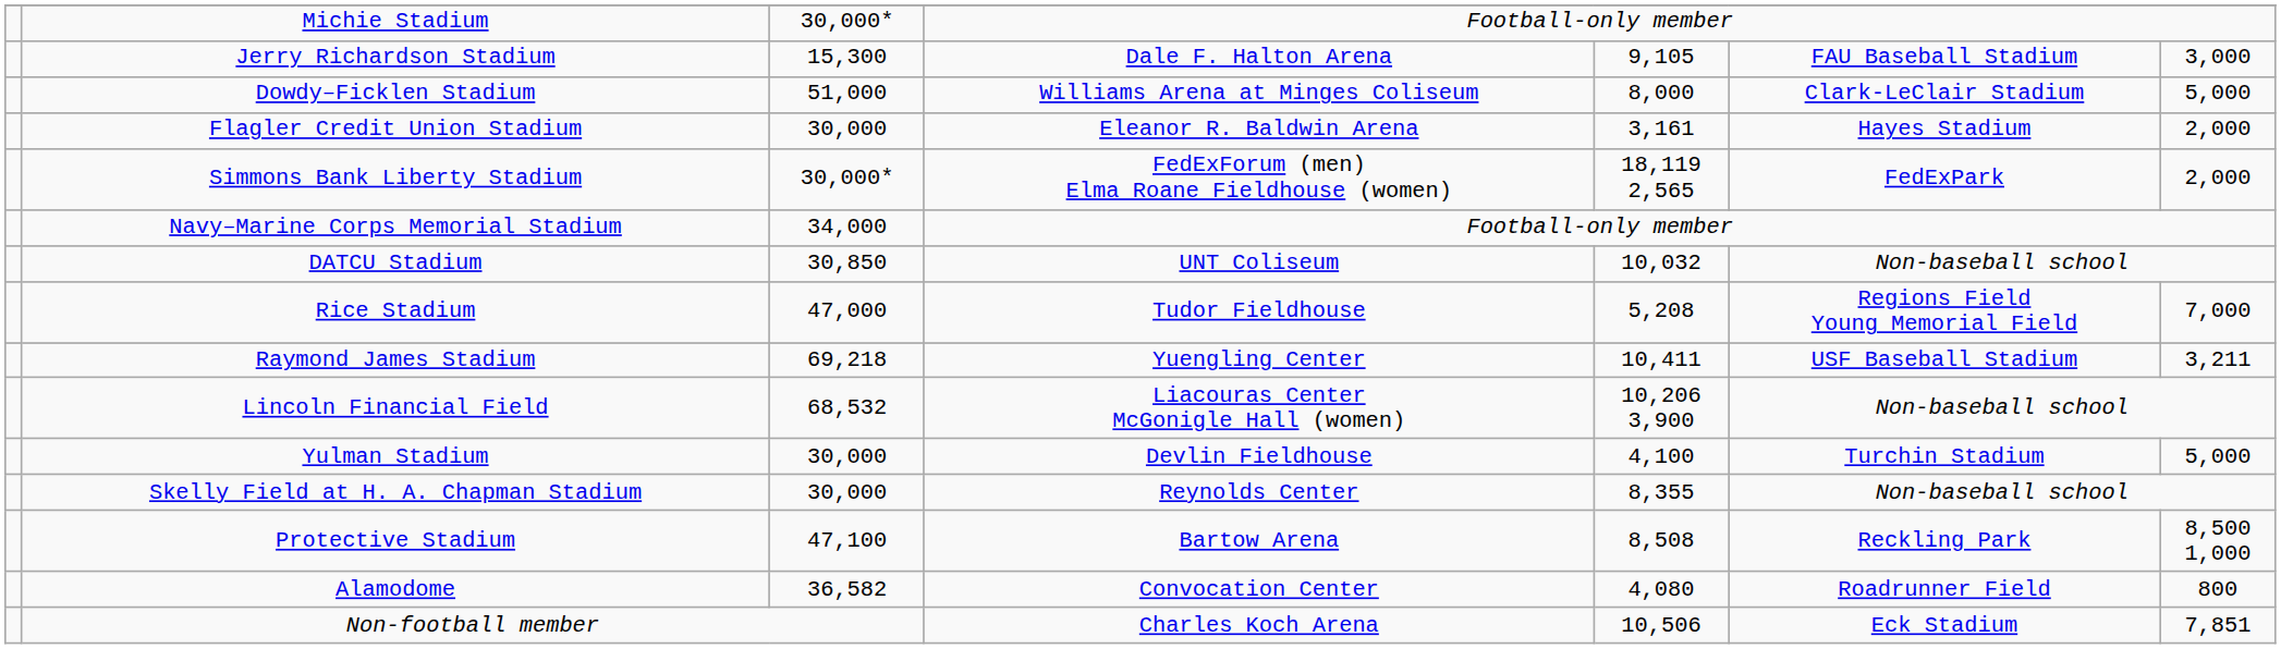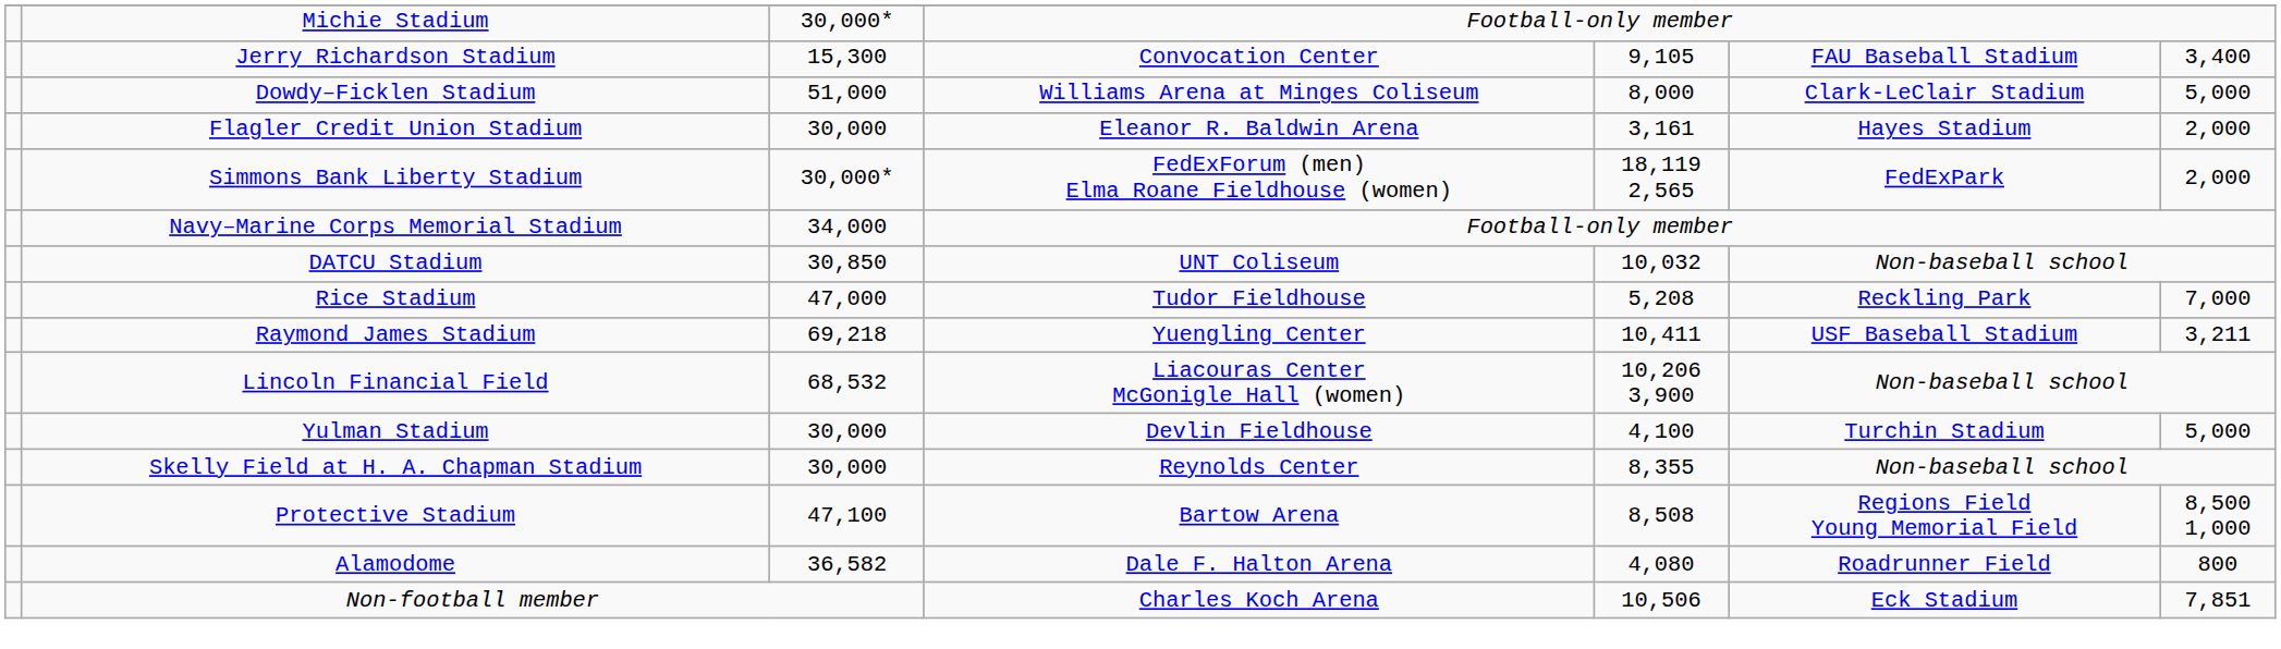Jerry Richardson Stadium | column 4: Dale F. Halton Arena -> Convocation Center
Jerry Richardson Stadium | column 7: 3,000 -> 3,400
Rice Stadium | column 6: Regions Field Young Memorial Field -> Reckling Park
Protective Stadium | column 6: Reckling Park -> Regions Field Young Memorial Field
Alamodome | column 4: Convocation Center -> Dale F. Halton Arena
